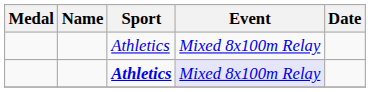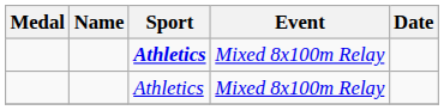row 2 | Sport: normal -> bold
row 3 | Sport: bold -> normal
row 3 | Event: lavender background -> no background
